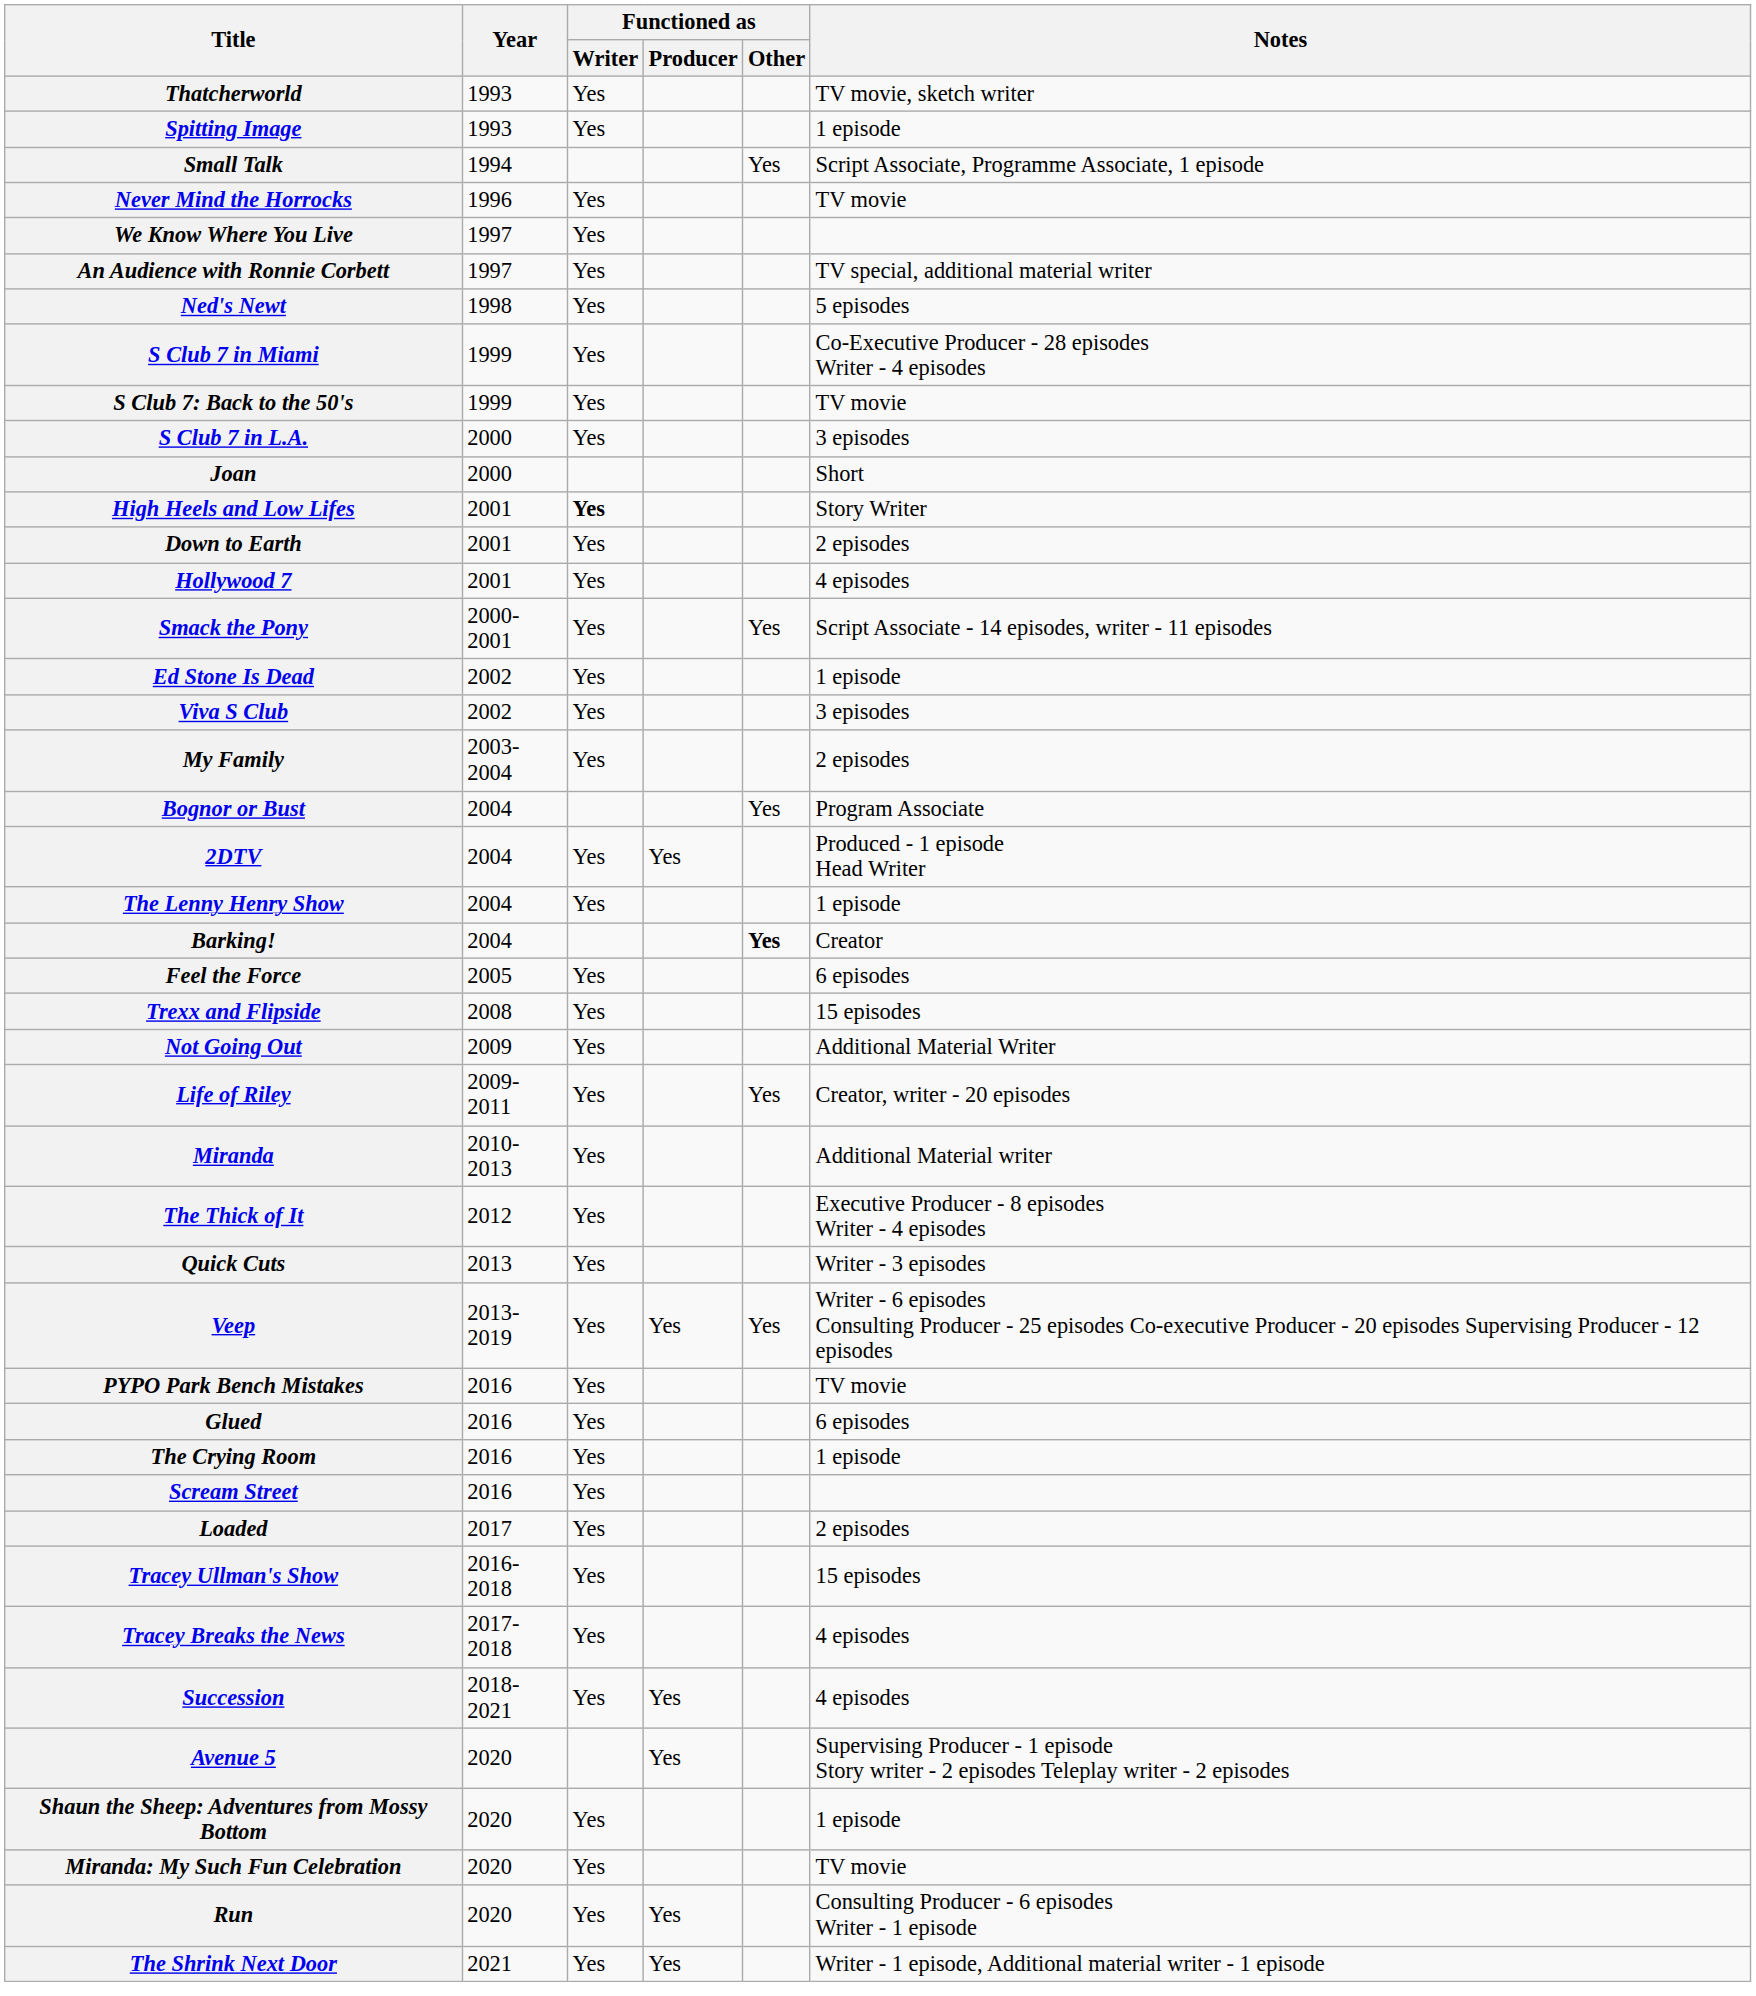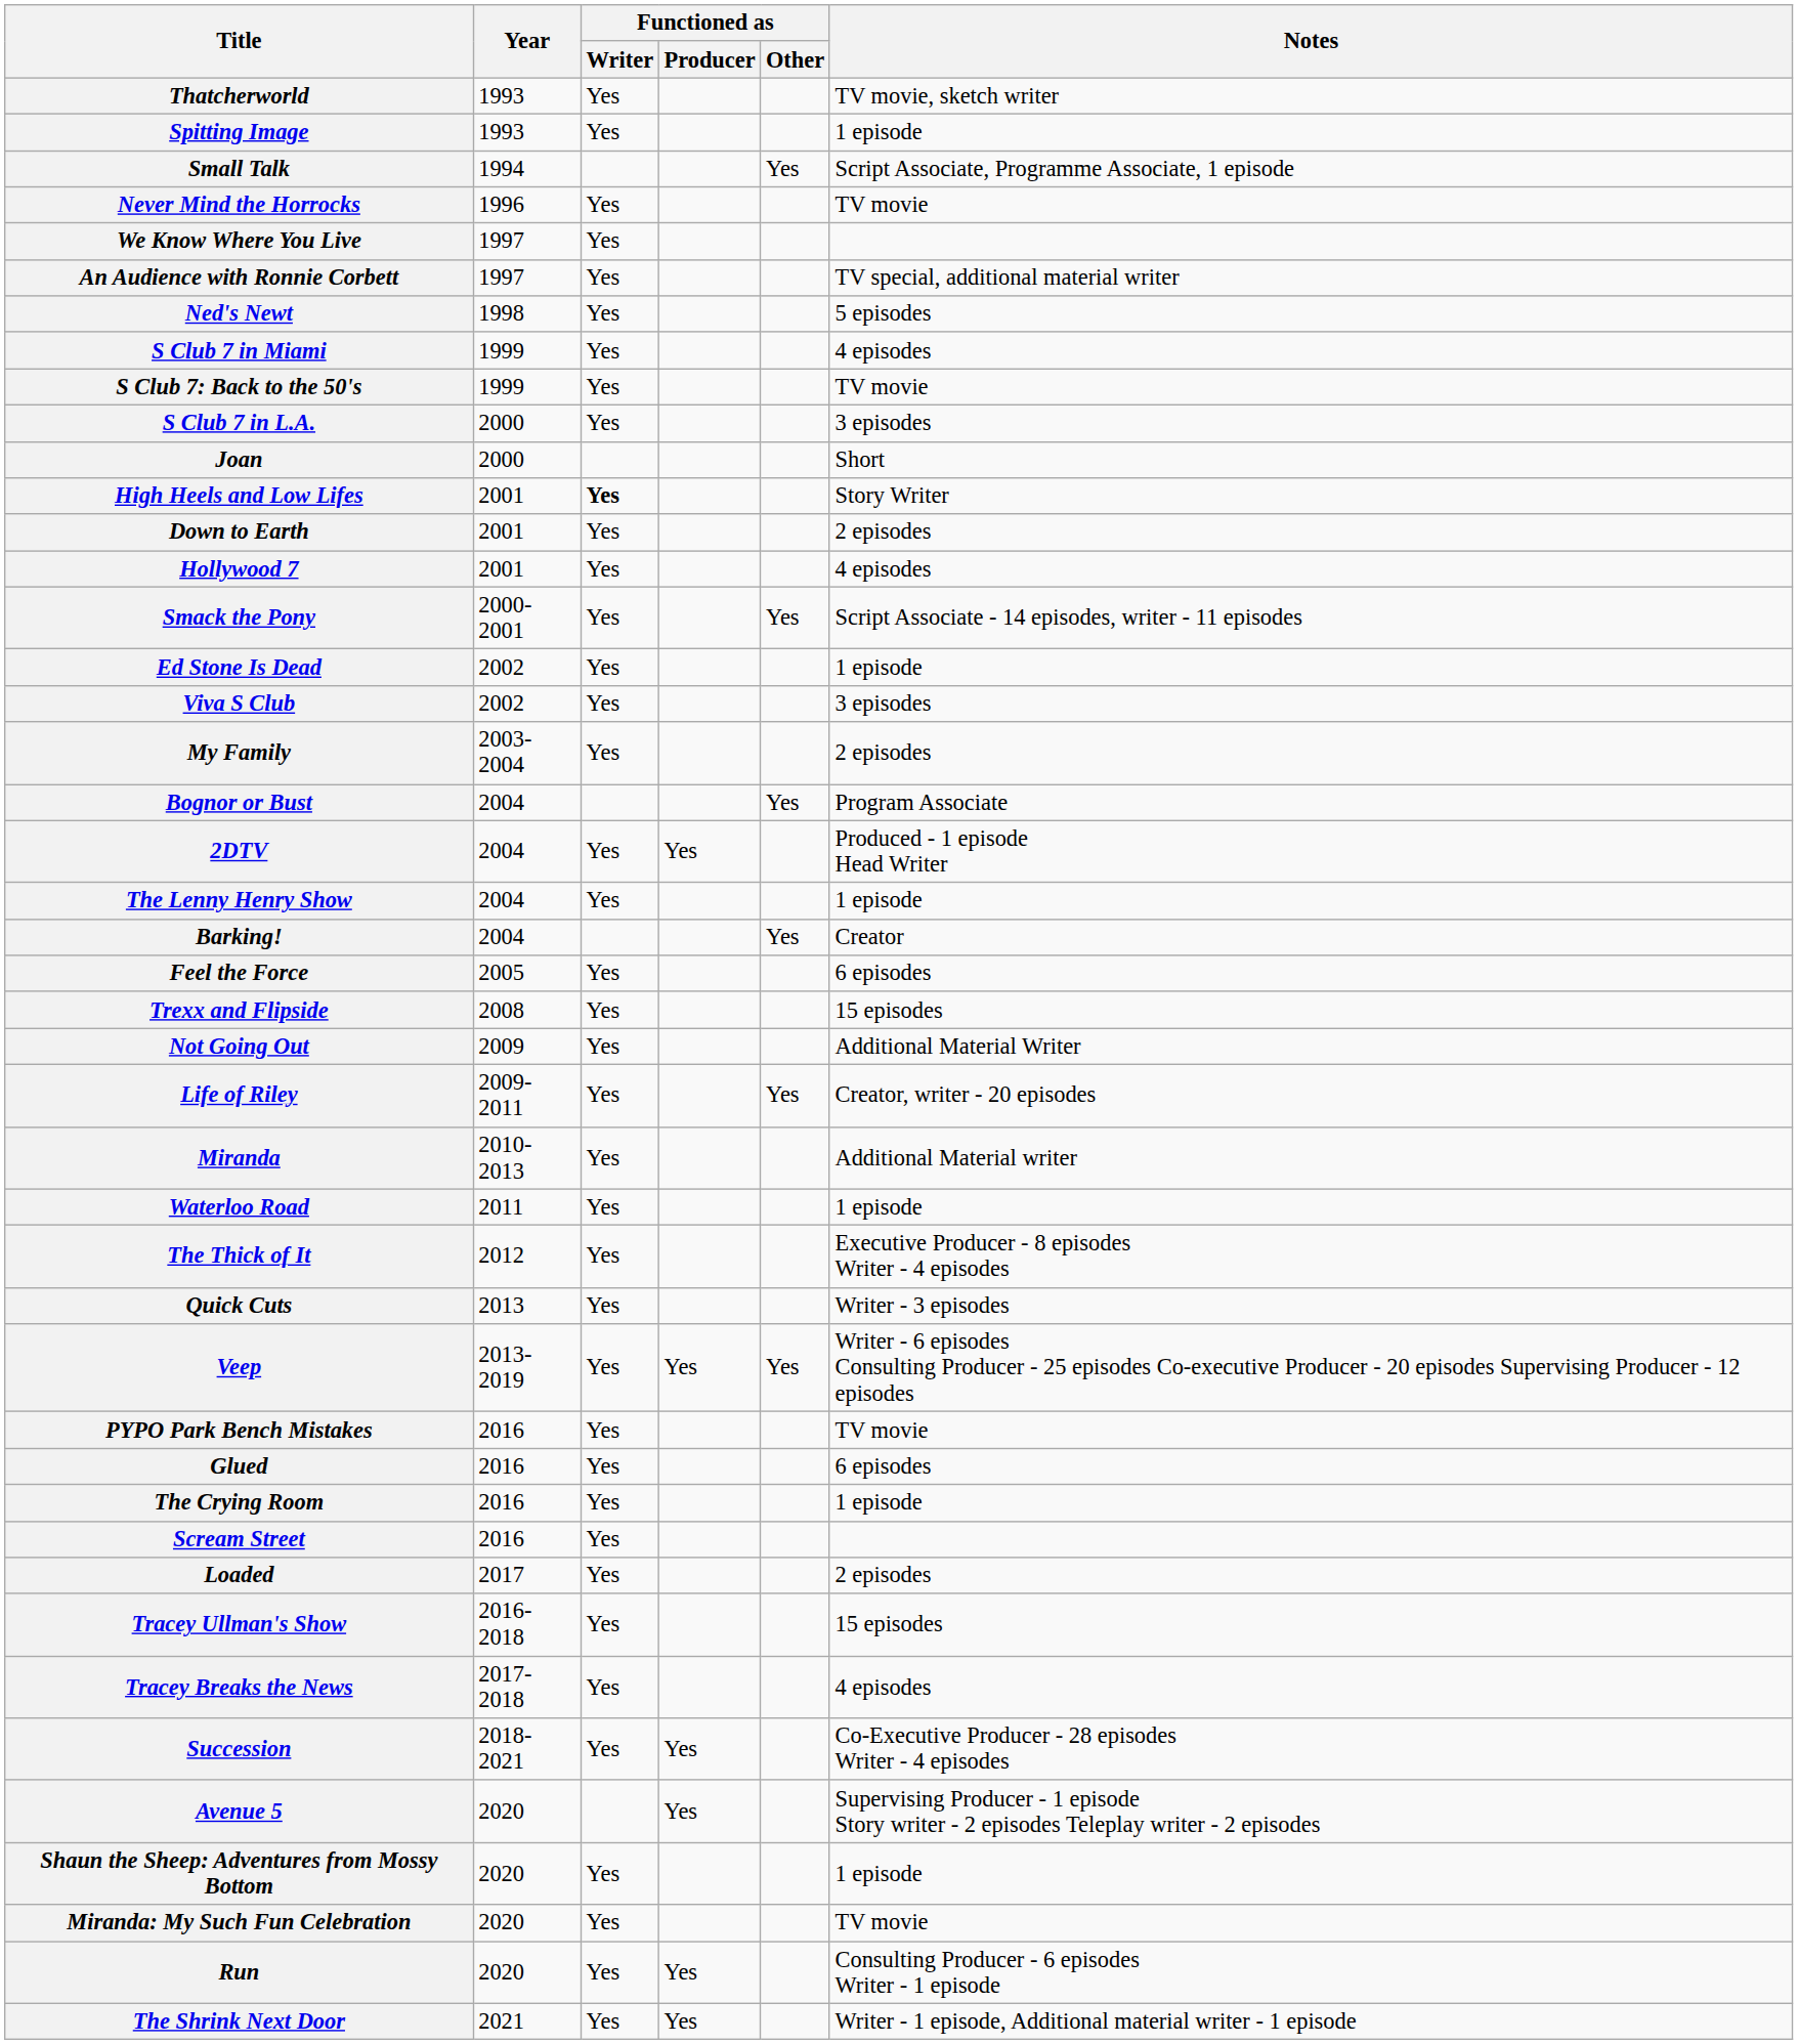S Club 7 in Miami | Notes: Co-Executive Producer - 28 episodes Writer - 4 episodes -> 4 episodes
Barking! | Functioned as / Other: bold -> normal
+ row: Waterloo Road | 2011 | Yes | 1 episode
Succession | Notes: 4 episodes -> Co-Executive Producer - 28 episodes Writer - 4 episodes
